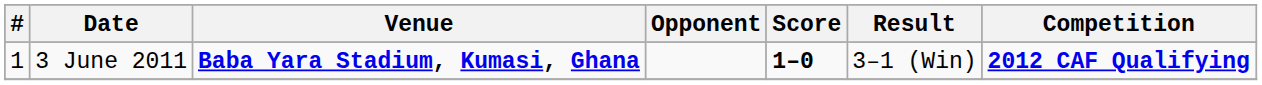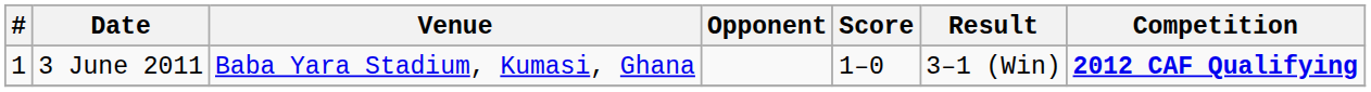3 June 2011 | Venue: bold -> normal
3 June 2011 | Score: bold -> normal
